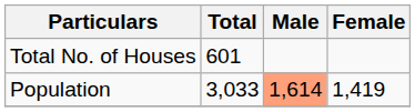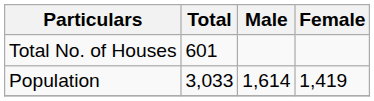Population | Male: lightsalmon background -> no background
